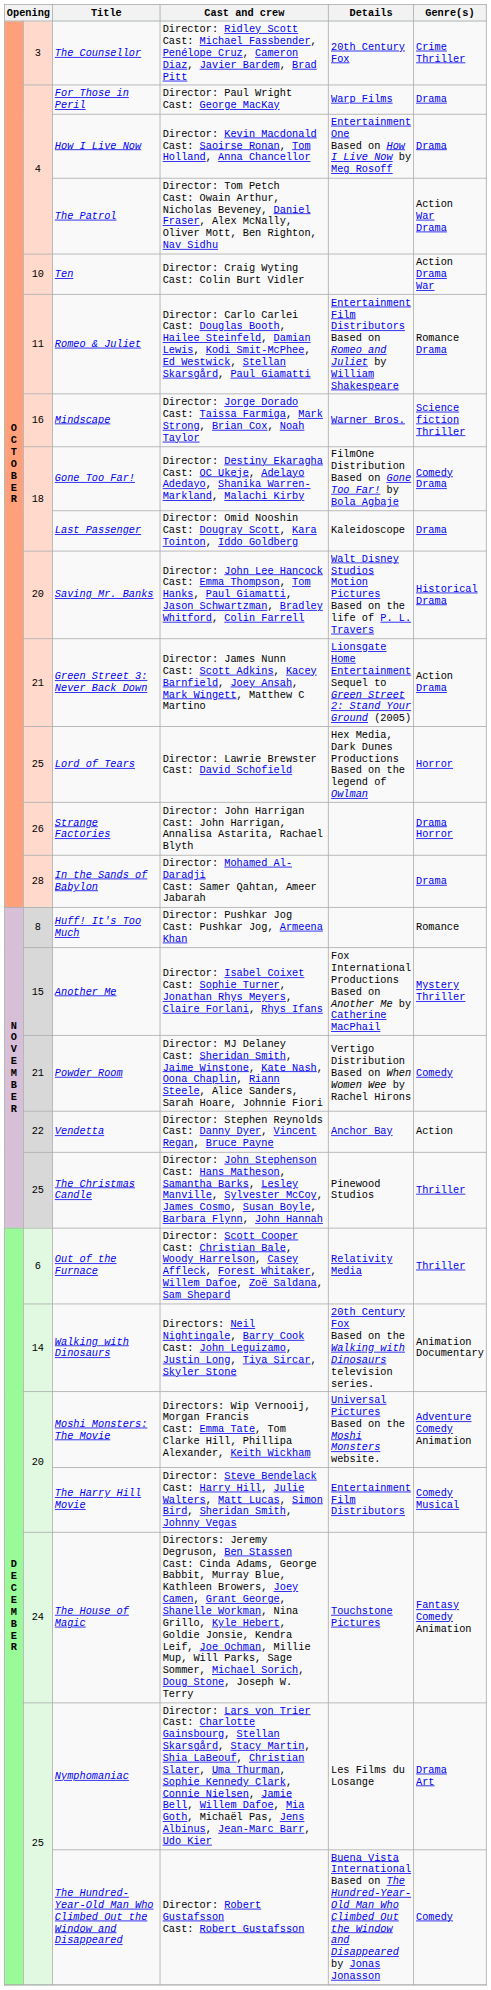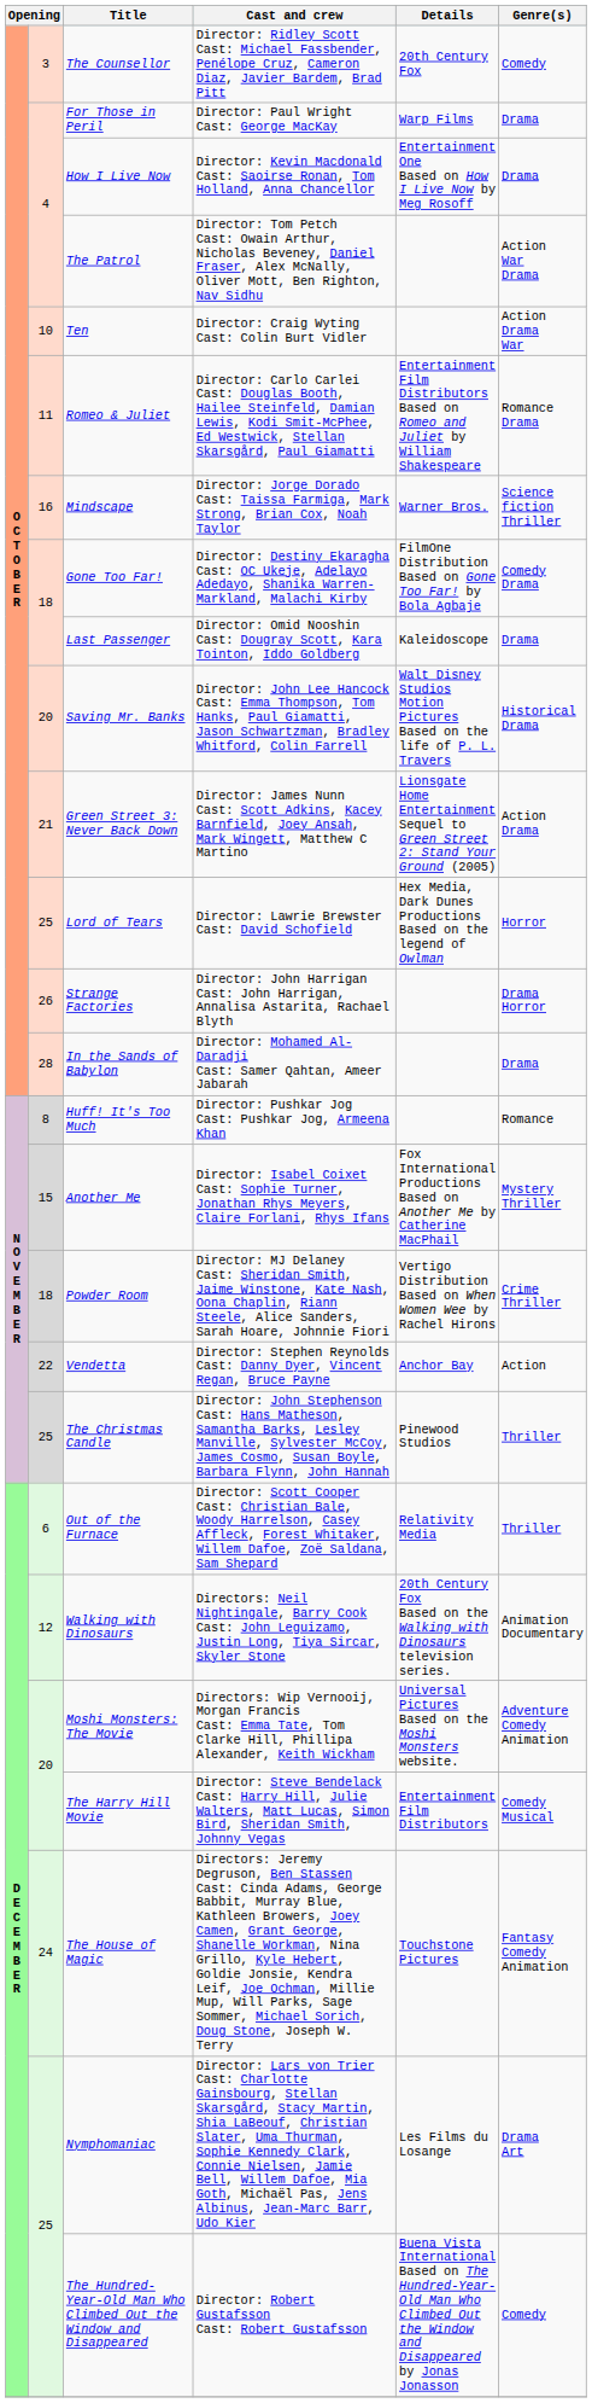The Counsellor | Genre(s): Crime Thriller -> Comedy
Powder Room | column 2: 21 -> 18
Powder Room | Genre(s): Comedy -> Crime Thriller
Walking with Dinosaurs | column 2: 14 -> 12
